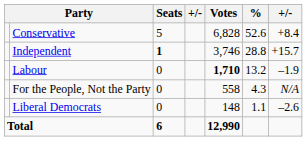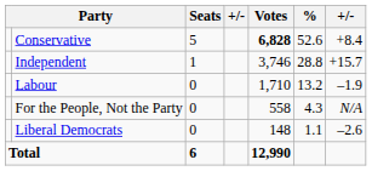Conservative | Votes: normal -> bold
Independent | Seats: bold -> normal
Labour | Votes: bold -> normal
